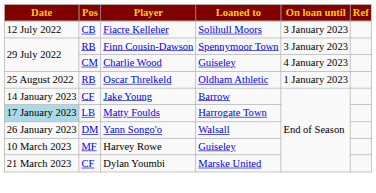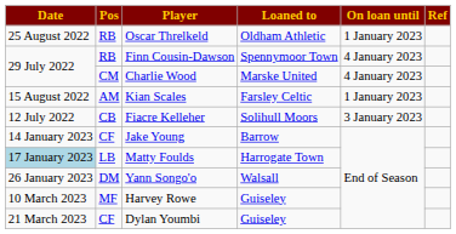rows swapped: Fiacre Kelleher <-> Oscar Threlkeld
Finn Cousin-Dawson | On loan until: 3 January 2023 -> 4 January 2023
Charlie Wood | Loaned to: Guiseley -> Marske United
+ row: 15 August 2022 | AM | Kian Scales | Farsley Celtic | 1 January 2023
Dylan Youmbi | Loaned to: Marske United -> Guiseley
